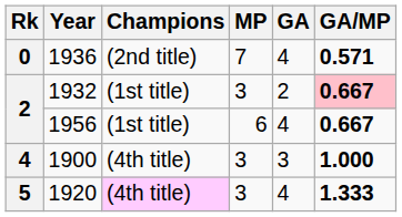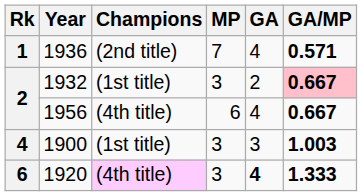1936 | Rk: 0 -> 1
1956 | Champions: (1st title) -> (4th title)
1900 | Champions: (4th title) -> (1st title)
1900 | GA/MP: 1.000 -> 1.003
1920 | Rk: 5 -> 6
1920 | GA: normal -> bold
